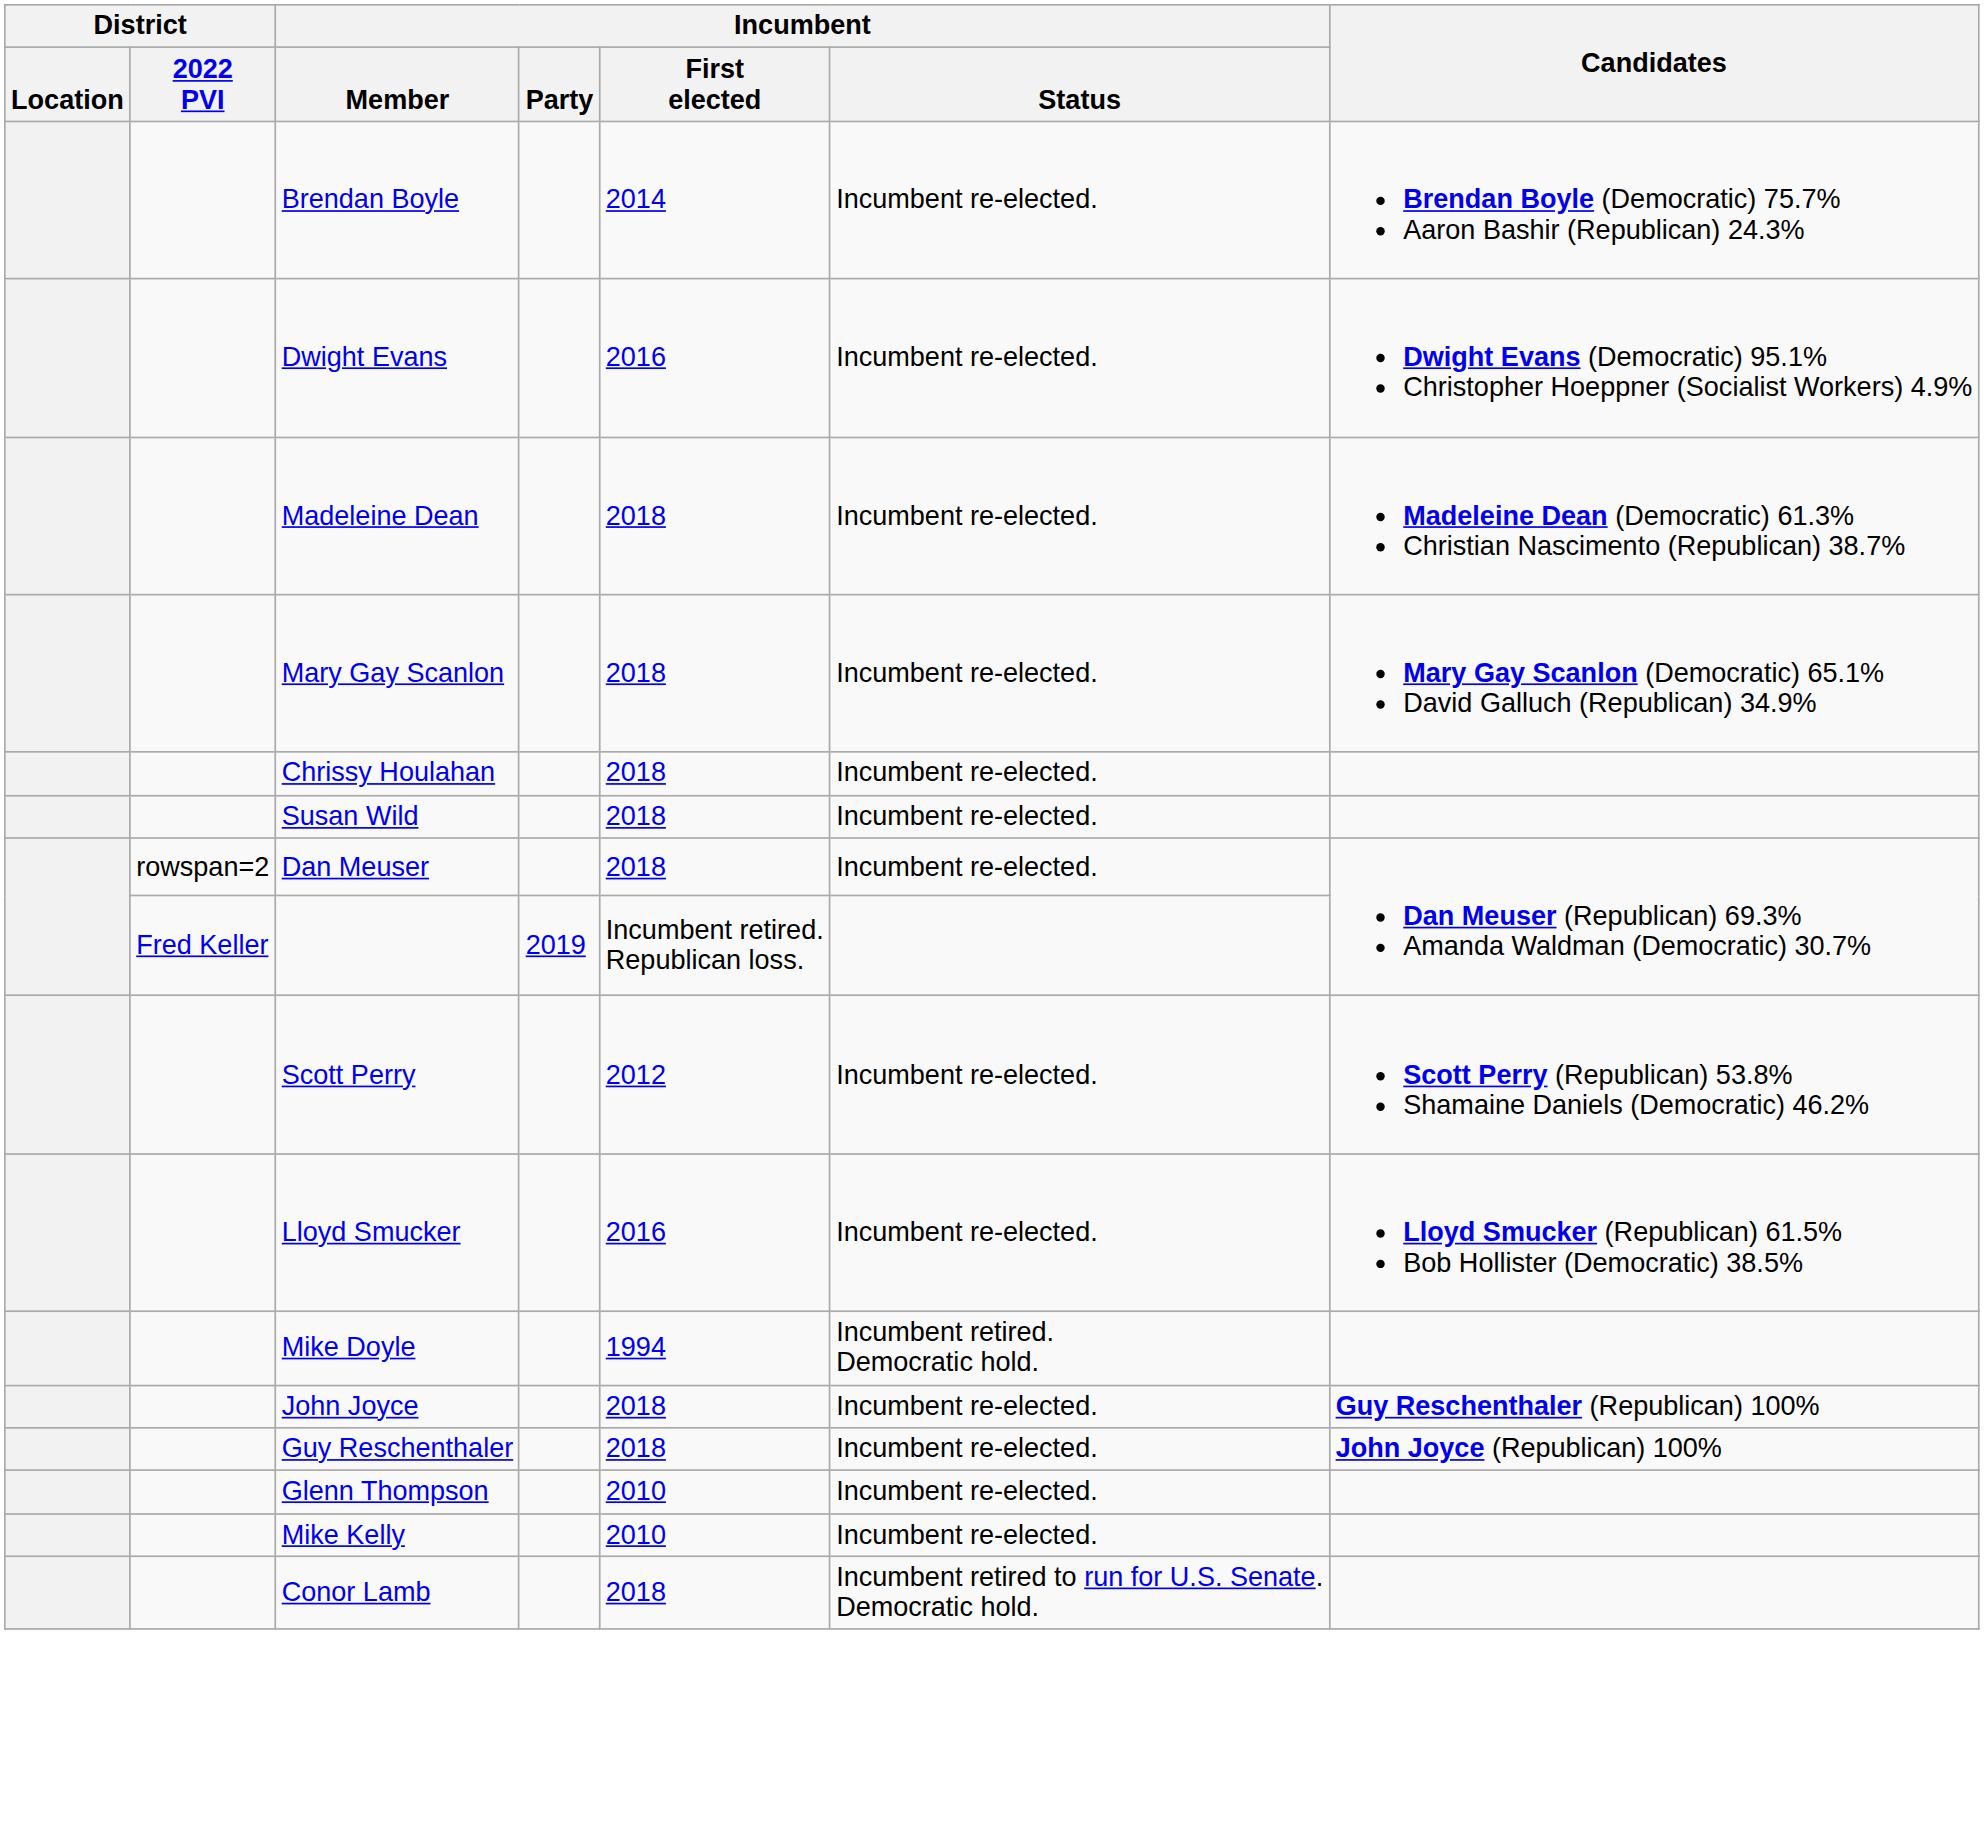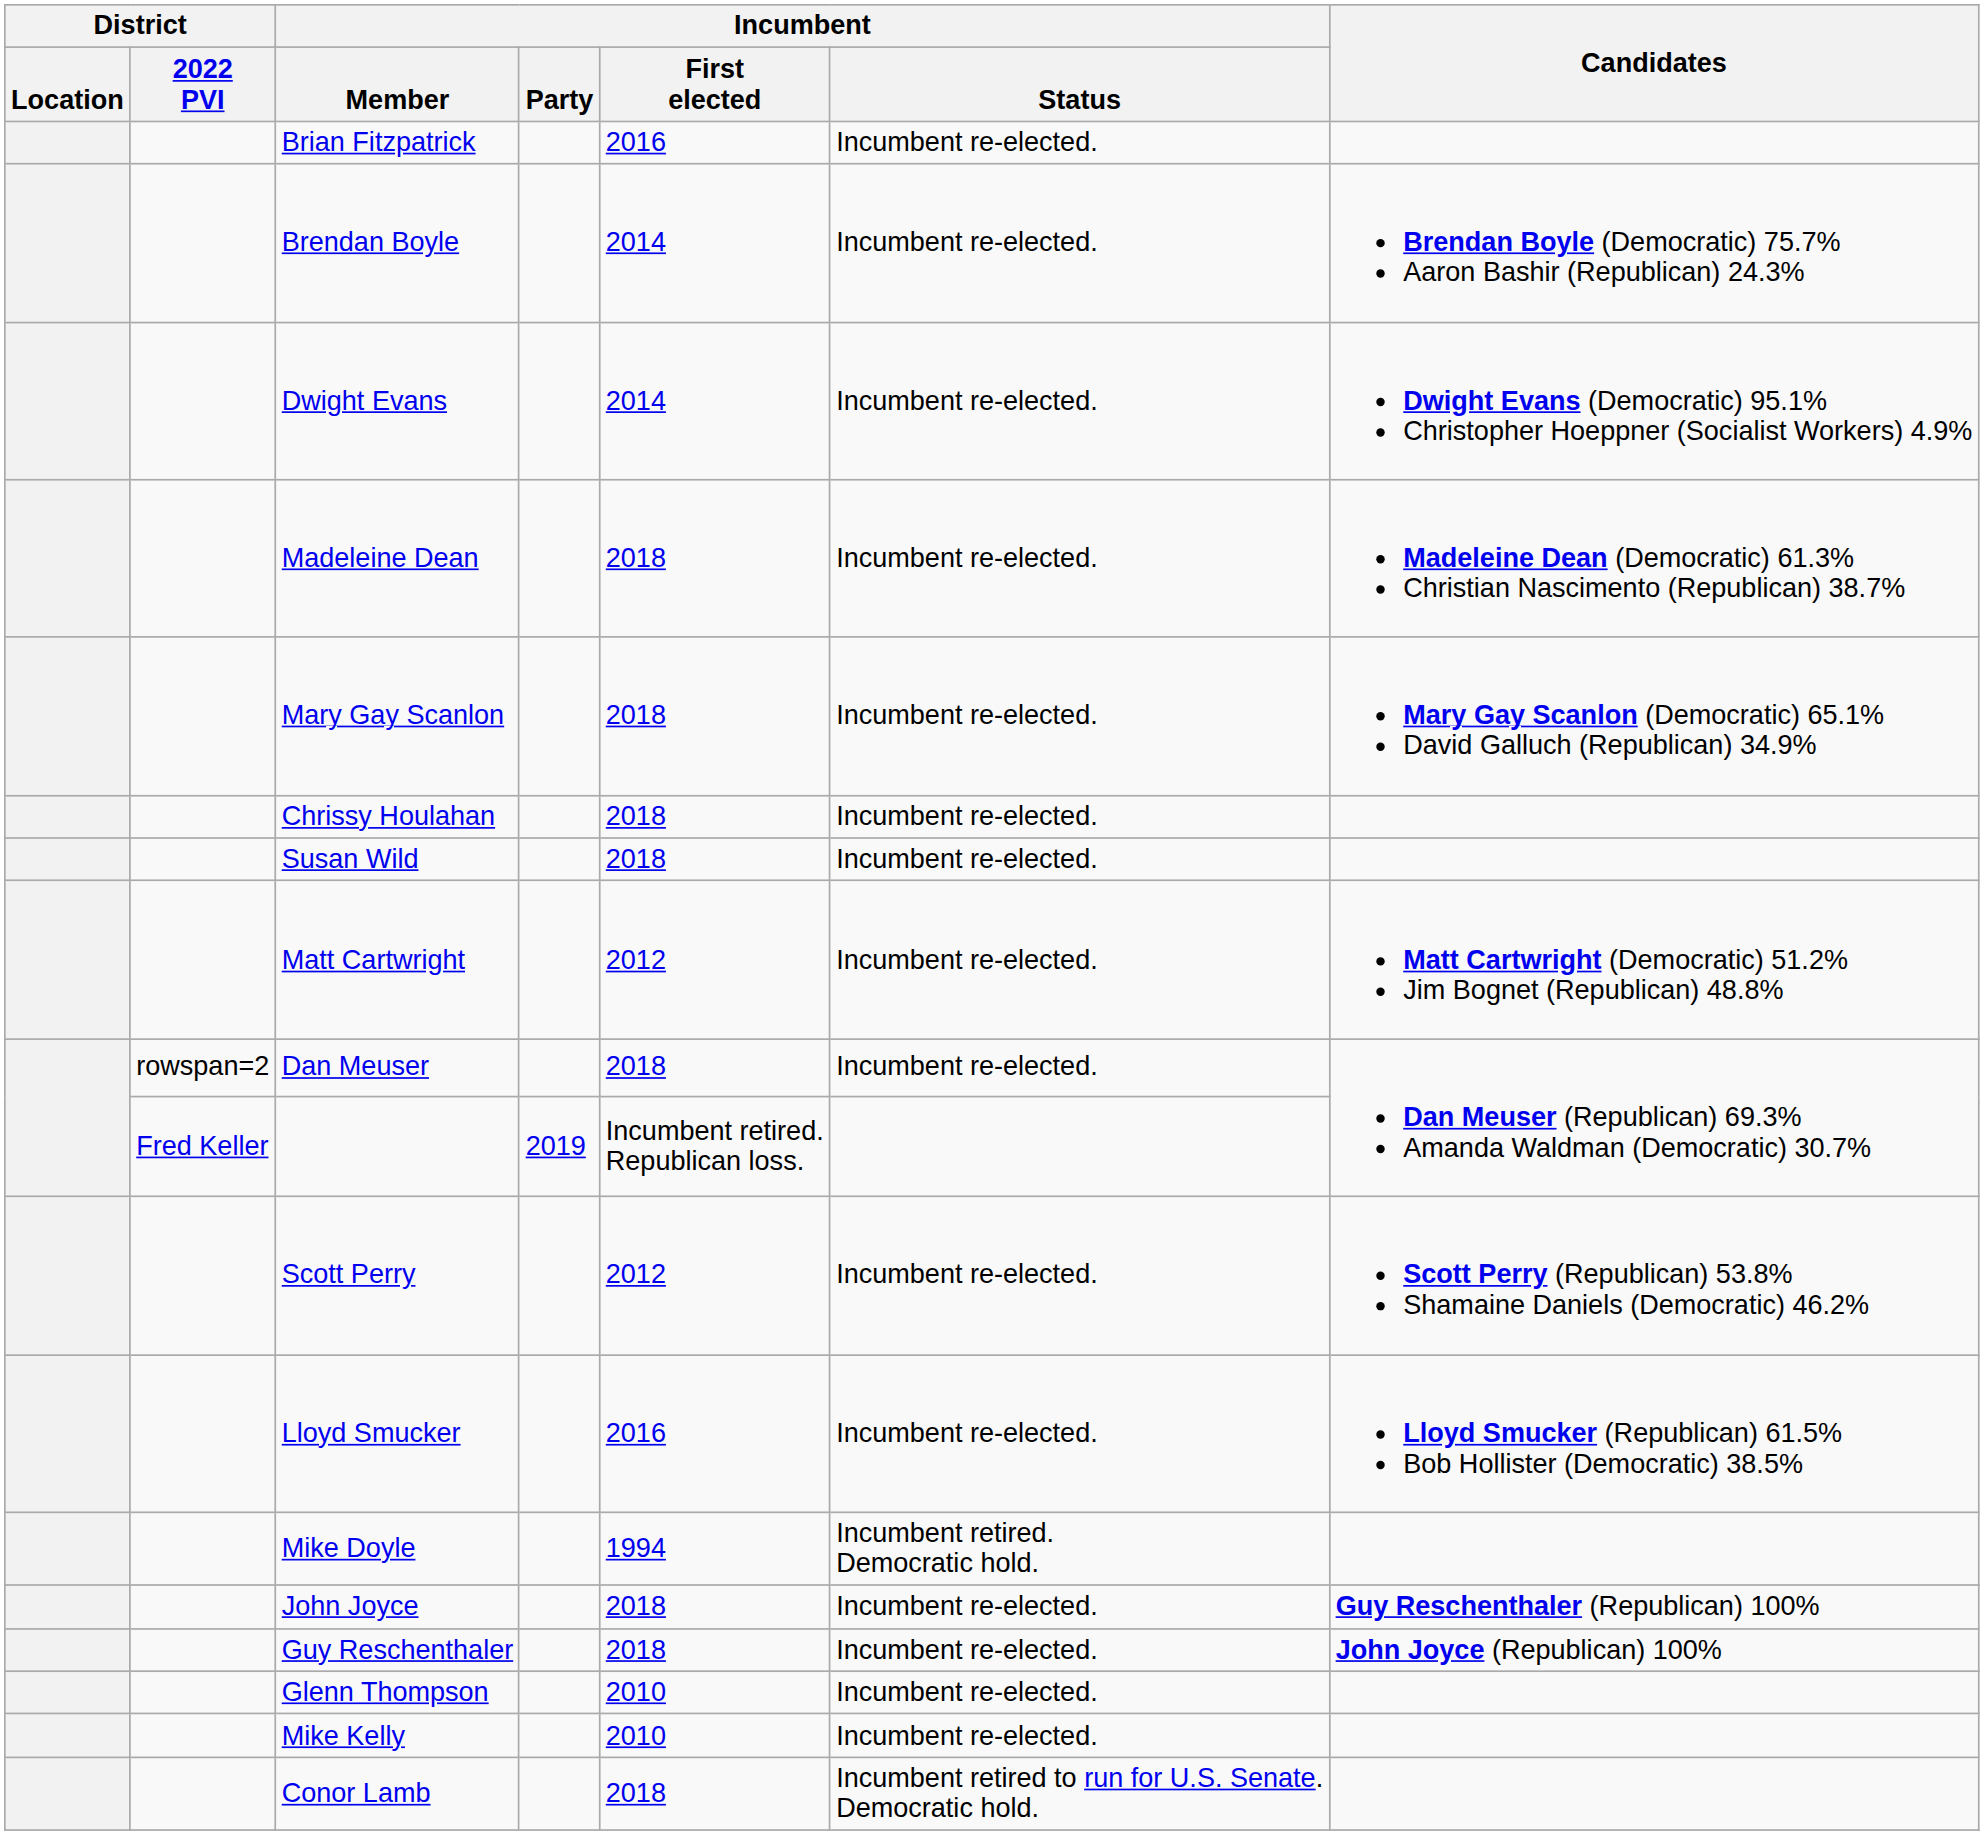+ row: Brian Fitzpatrick | 2016 | Incumbent re-elected.
Dwight Evans | Incumbent / First elected: 2016 -> 2014
+ row: Matt Cartwright | 2012 | Incumbent re-elected. | Matt Cartwright (Democratic) 51.2% Jim Bognet (Republican) 48.8%
